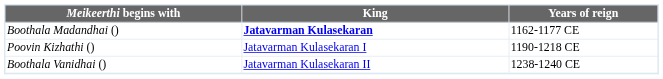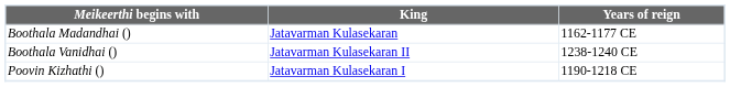Boothala Madandhai () | King: bold -> normal
rows swapped: Poovin Kizhathi () <-> Boothala Vanidhai ()
